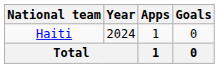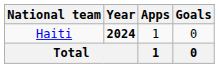Haiti | Year: normal -> bold
